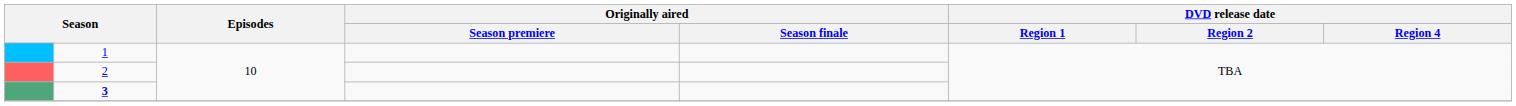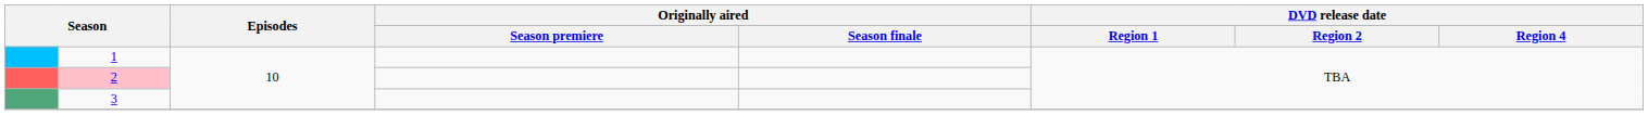2 | column 2: no background -> pink background
3 | column 2: bold -> normal
